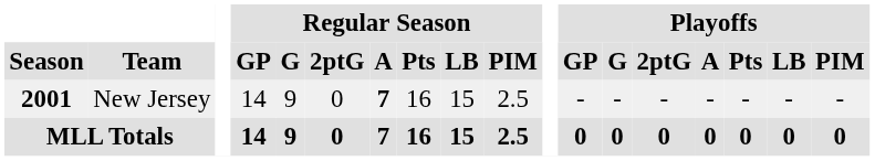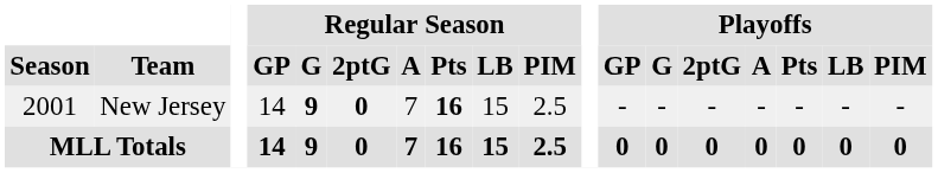New Jersey | Season: bold -> normal
New Jersey | Regular Season / G: normal -> bold
New Jersey | Regular Season / 2ptG: normal -> bold
New Jersey | Regular Season / A: bold -> normal
New Jersey | Regular Season / Pts: normal -> bold
